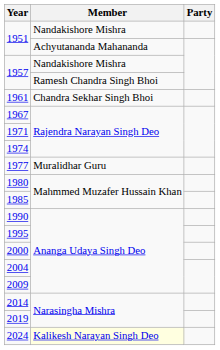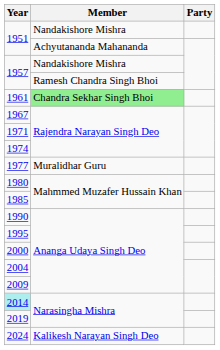1961 | Member: no background -> lightgreen background
2014 | Year: no background -> paleturquoise background
2024 | Member: lightyellow background -> no background
